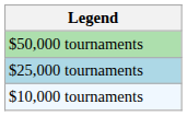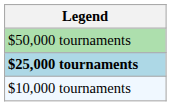row 3 | column 1: normal -> bold
